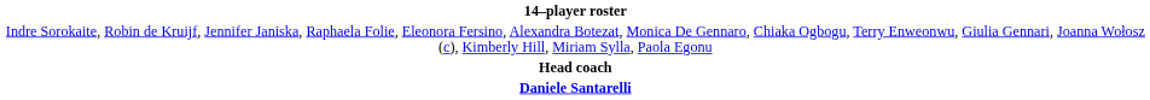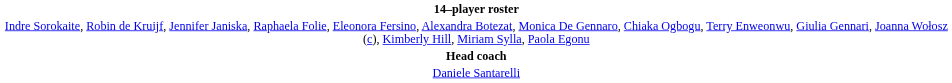row 4 | column 1: bold -> normal
